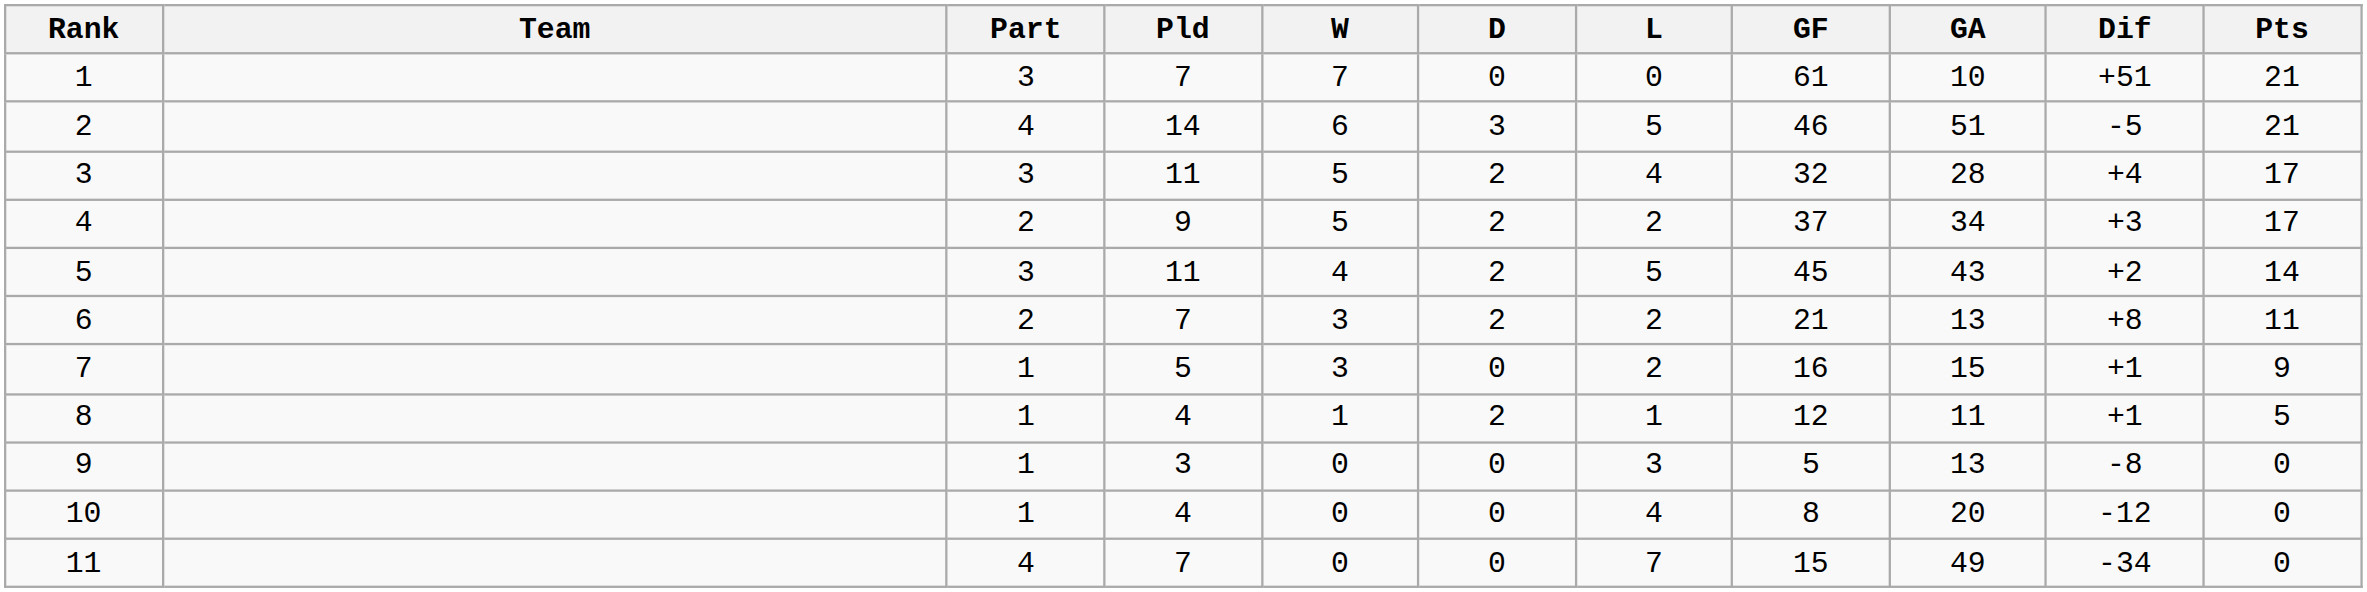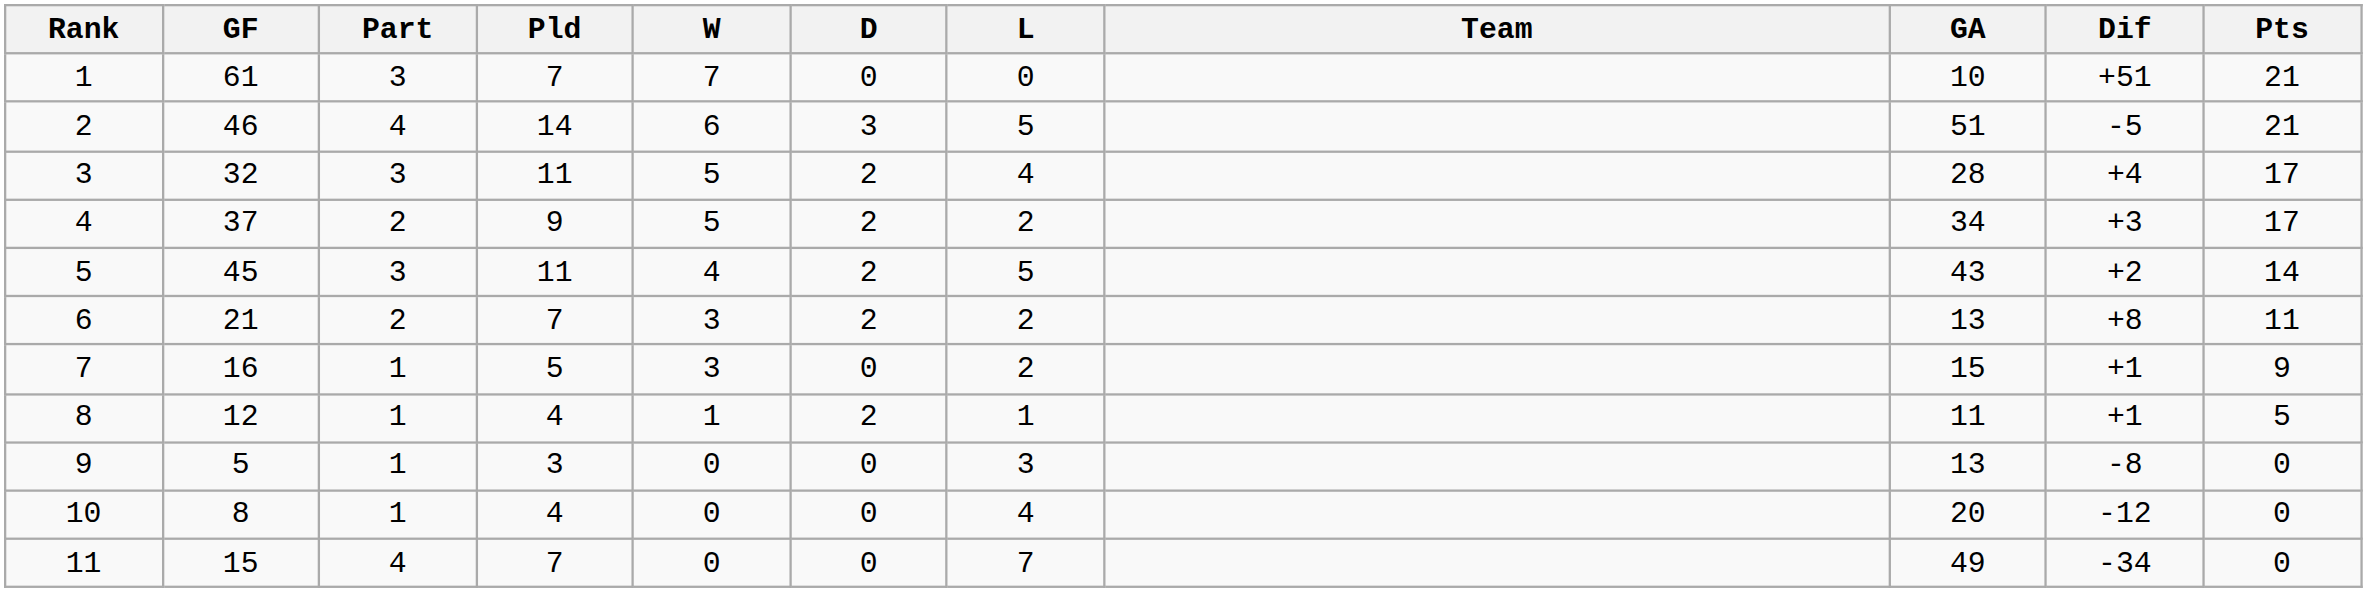columns swapped: Team <-> GF
